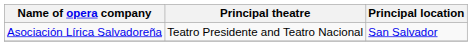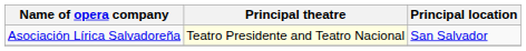Asociación Lírica Salvadoreña | Principal theatre: no background -> lightyellow background
